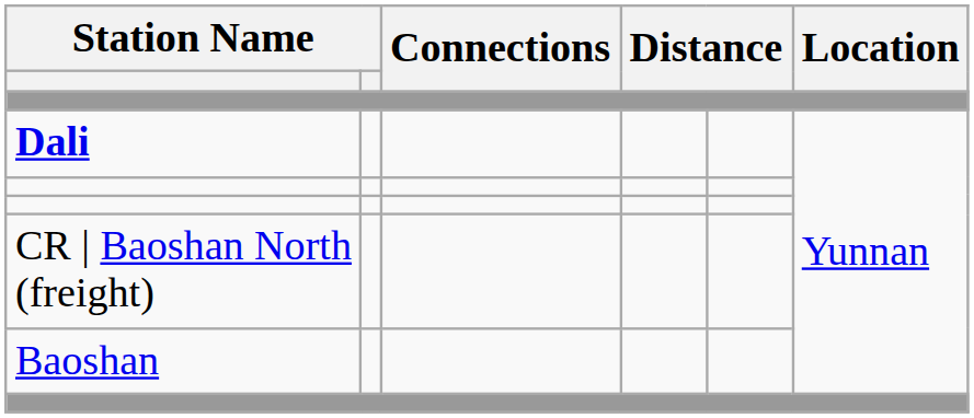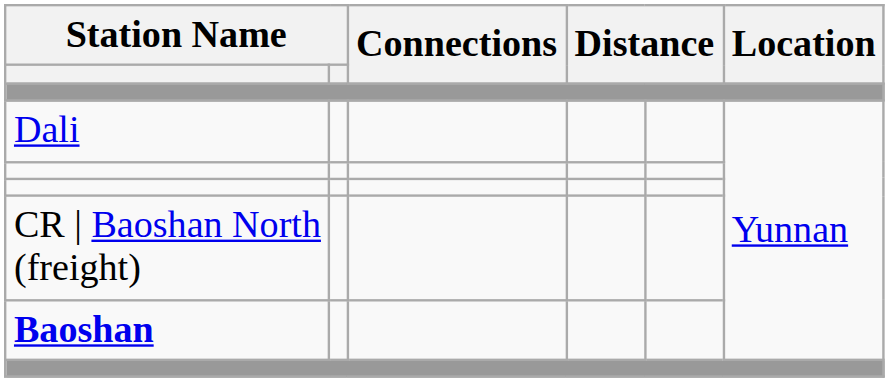Dali | column 1: bold -> normal
Baoshan | column 1: normal -> bold
